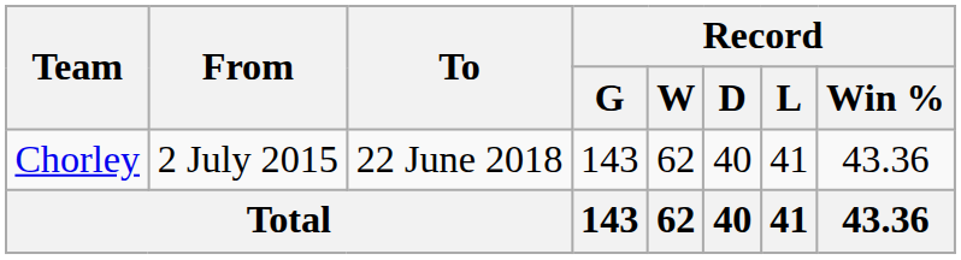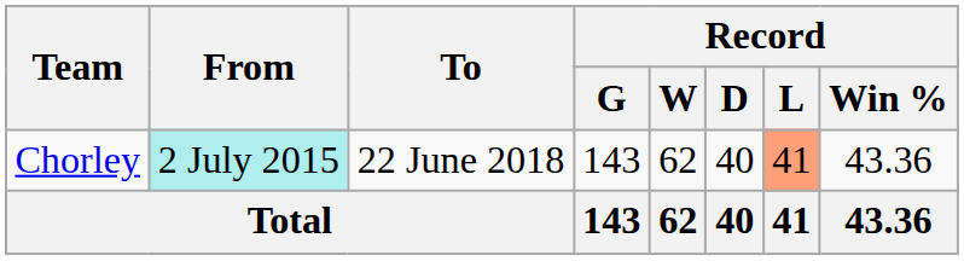Chorley | From: no background -> paleturquoise background
Chorley | Record / L: no background -> lightsalmon background
